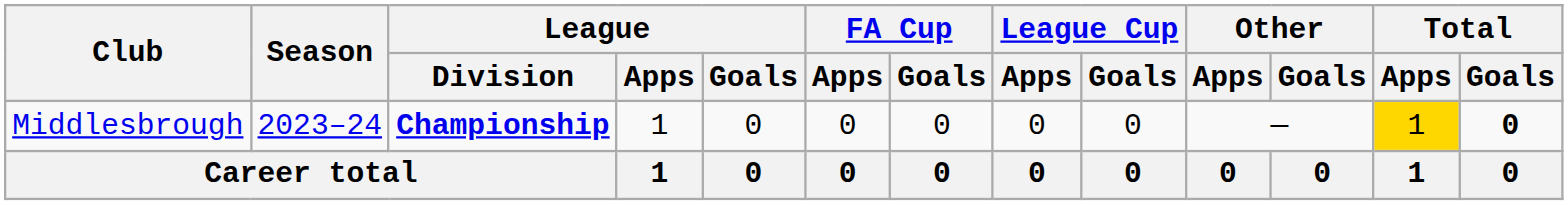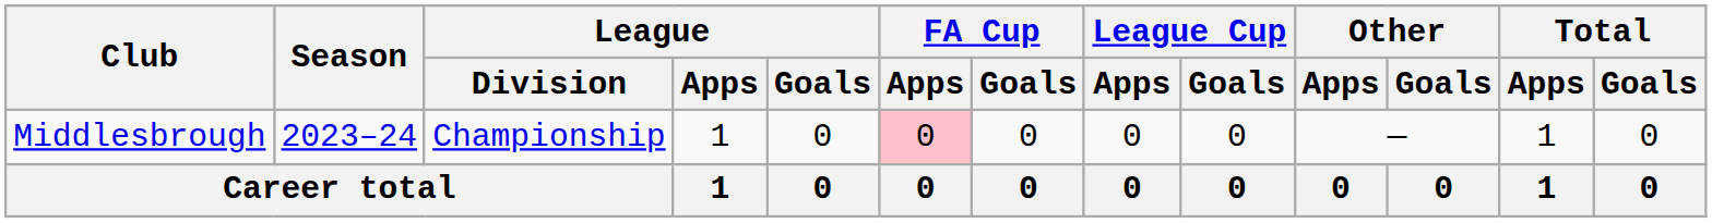Middlesbrough | League / Division: bold -> normal
Middlesbrough | FA Cup / Apps: no background -> pink background
Middlesbrough | Total / Apps: gold background -> no background
Middlesbrough | Total / Goals: bold -> normal
